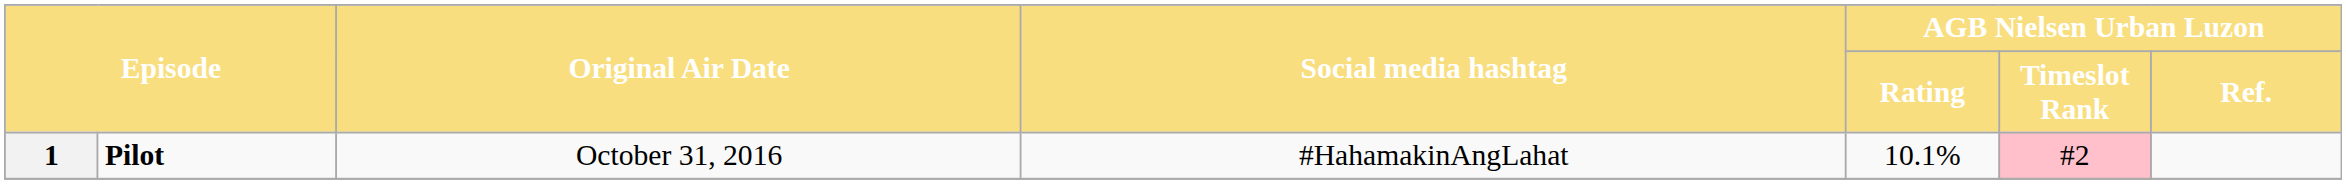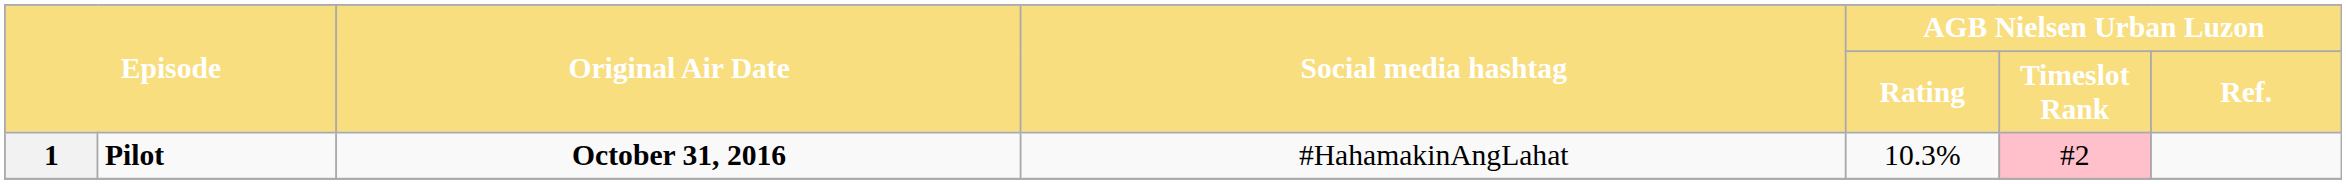1 | Original Air Date: normal -> bold
1 | AGB Nielsen Urban Luzon / Rating: 10.1% -> 10.3%
